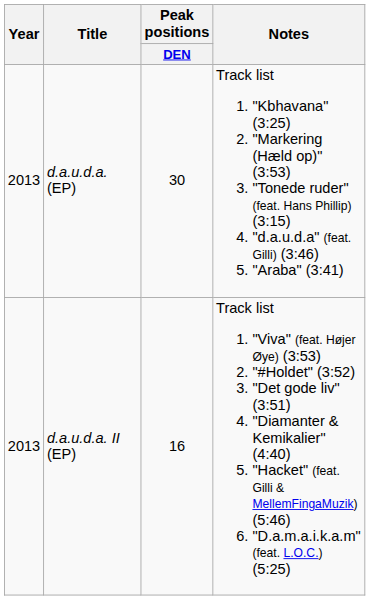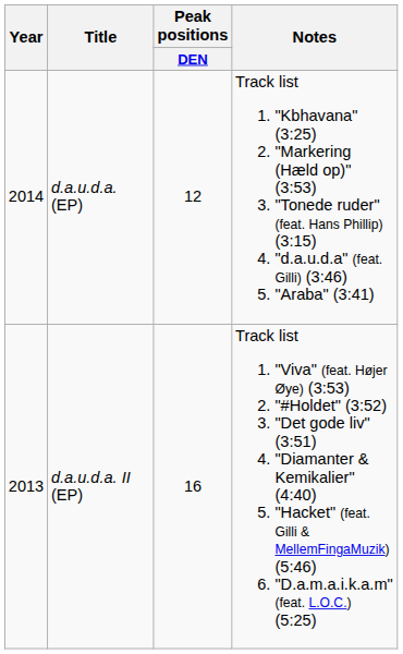d.a.u.d.a. (EP) | Year: 2013 -> 2014
d.a.u.d.a. (EP) | Peak positions / DEN: 30 -> 12
